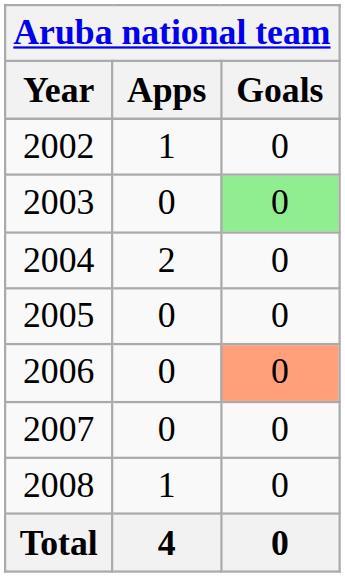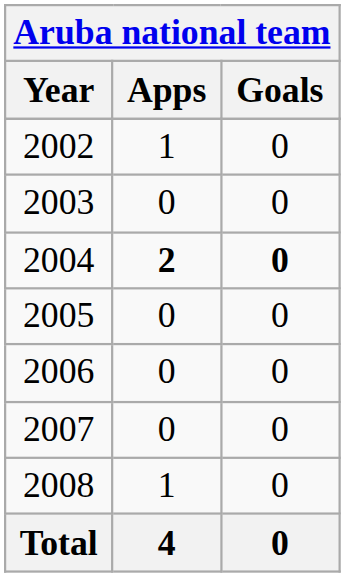2003 | Goals: lightgreen background -> no background
2004 | Apps: normal -> bold
2004 | Goals: normal -> bold
2006 | Goals: lightsalmon background -> no background
